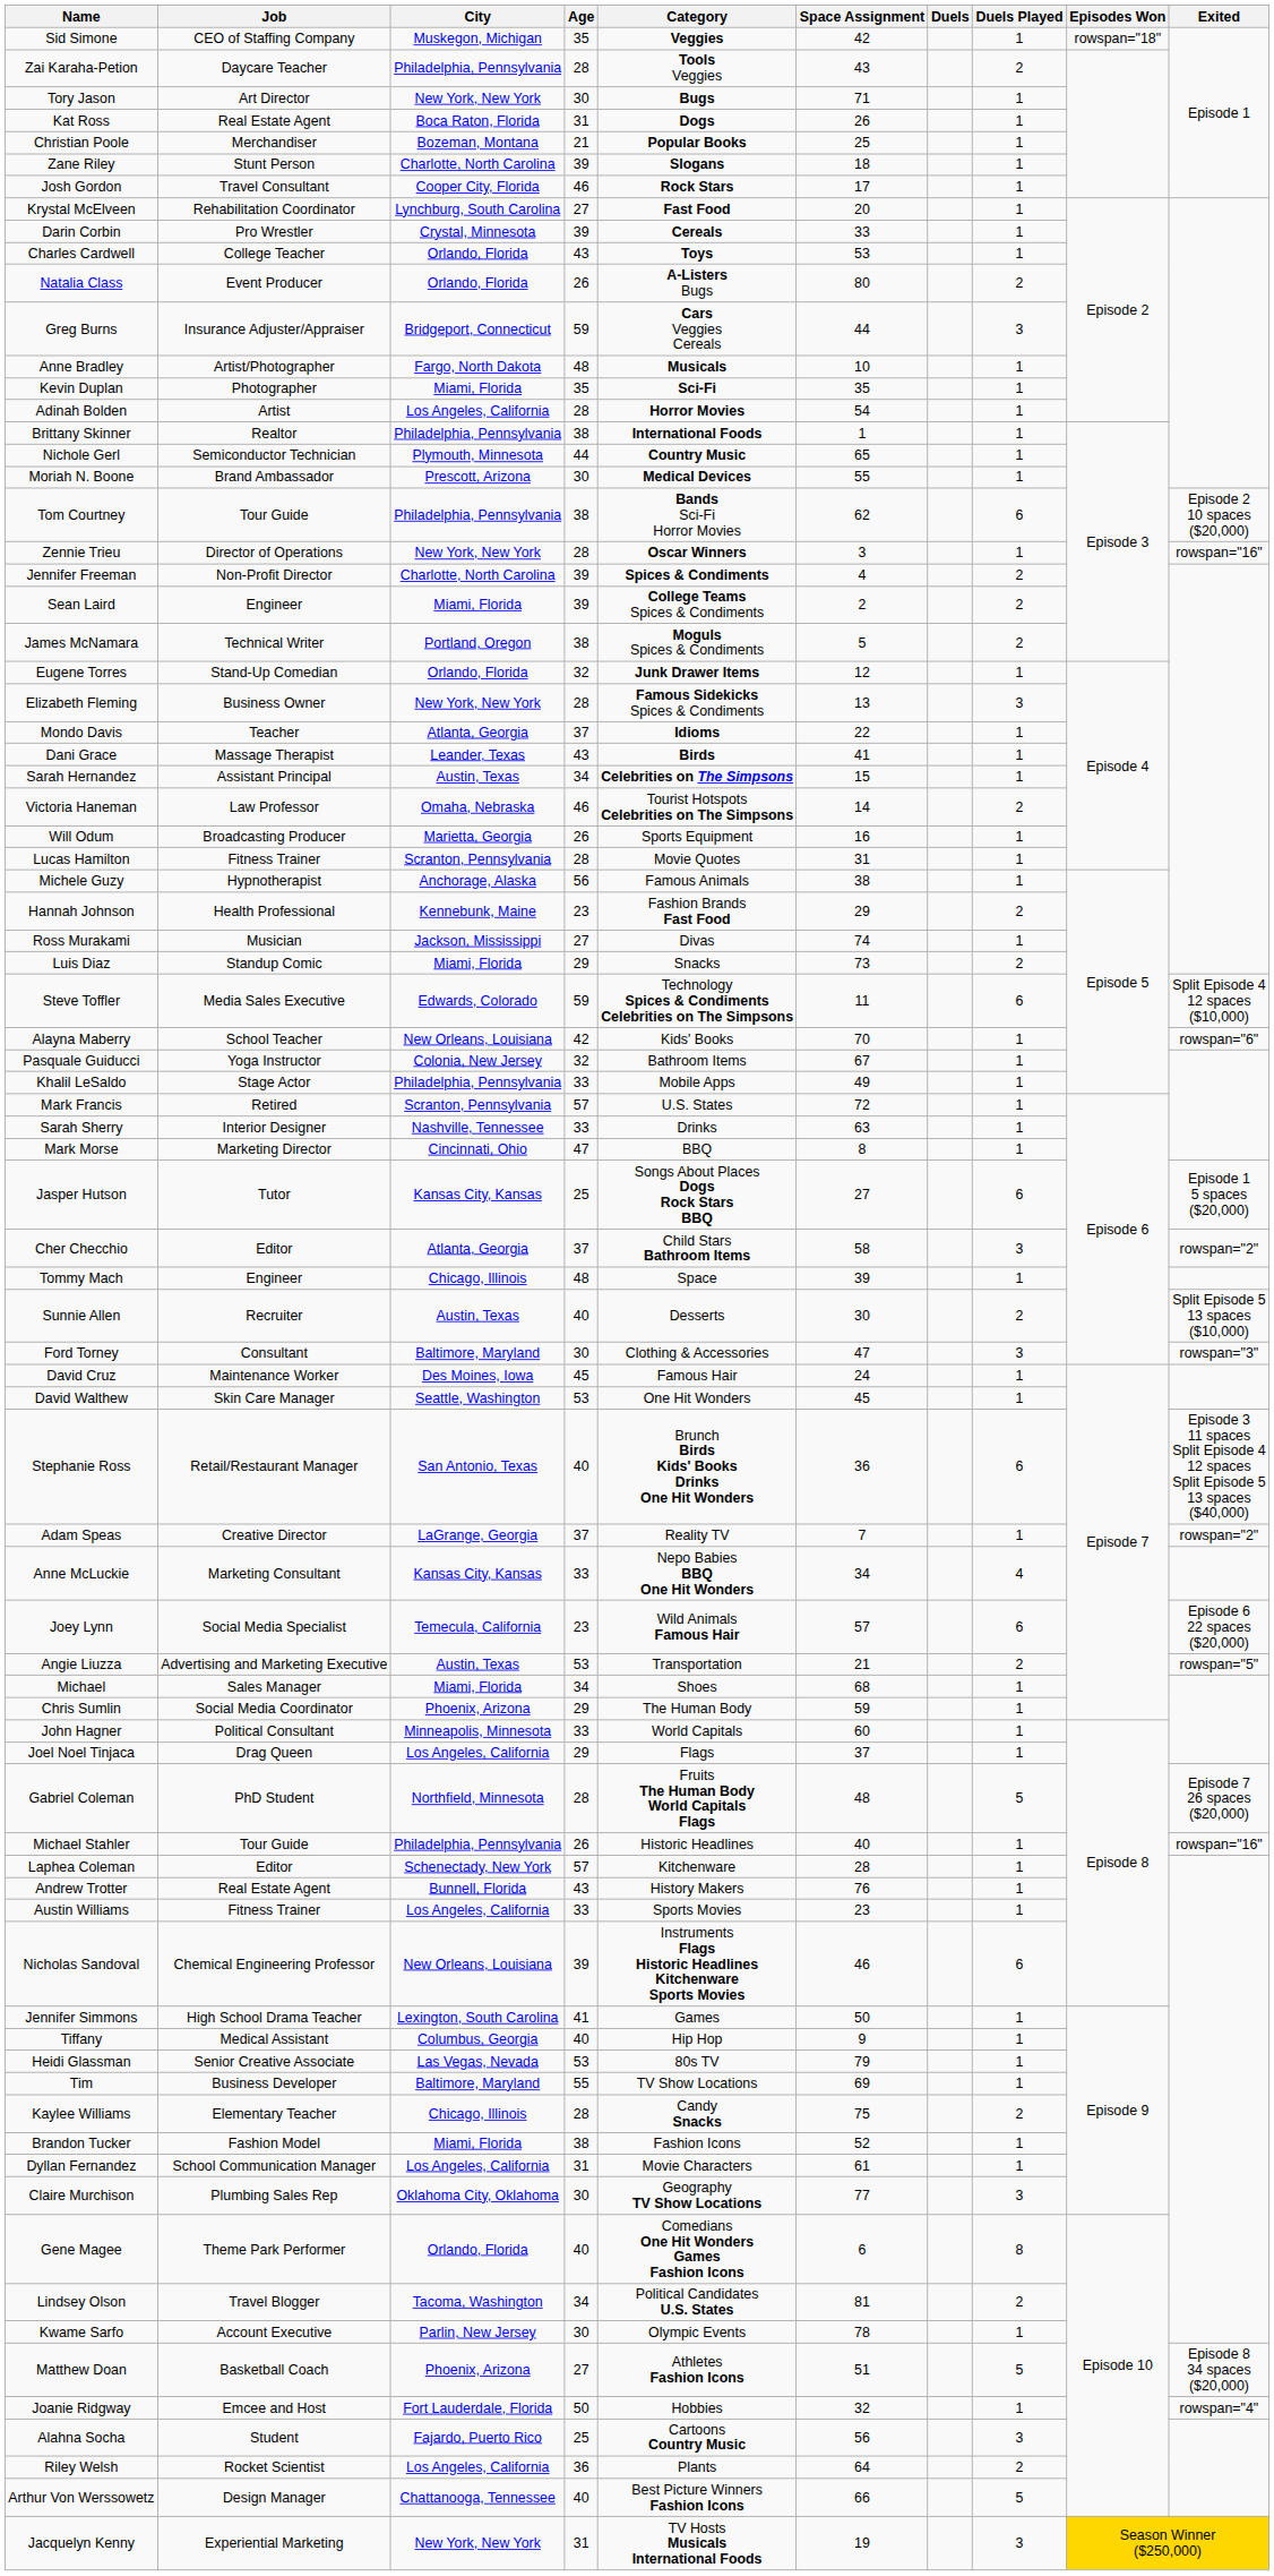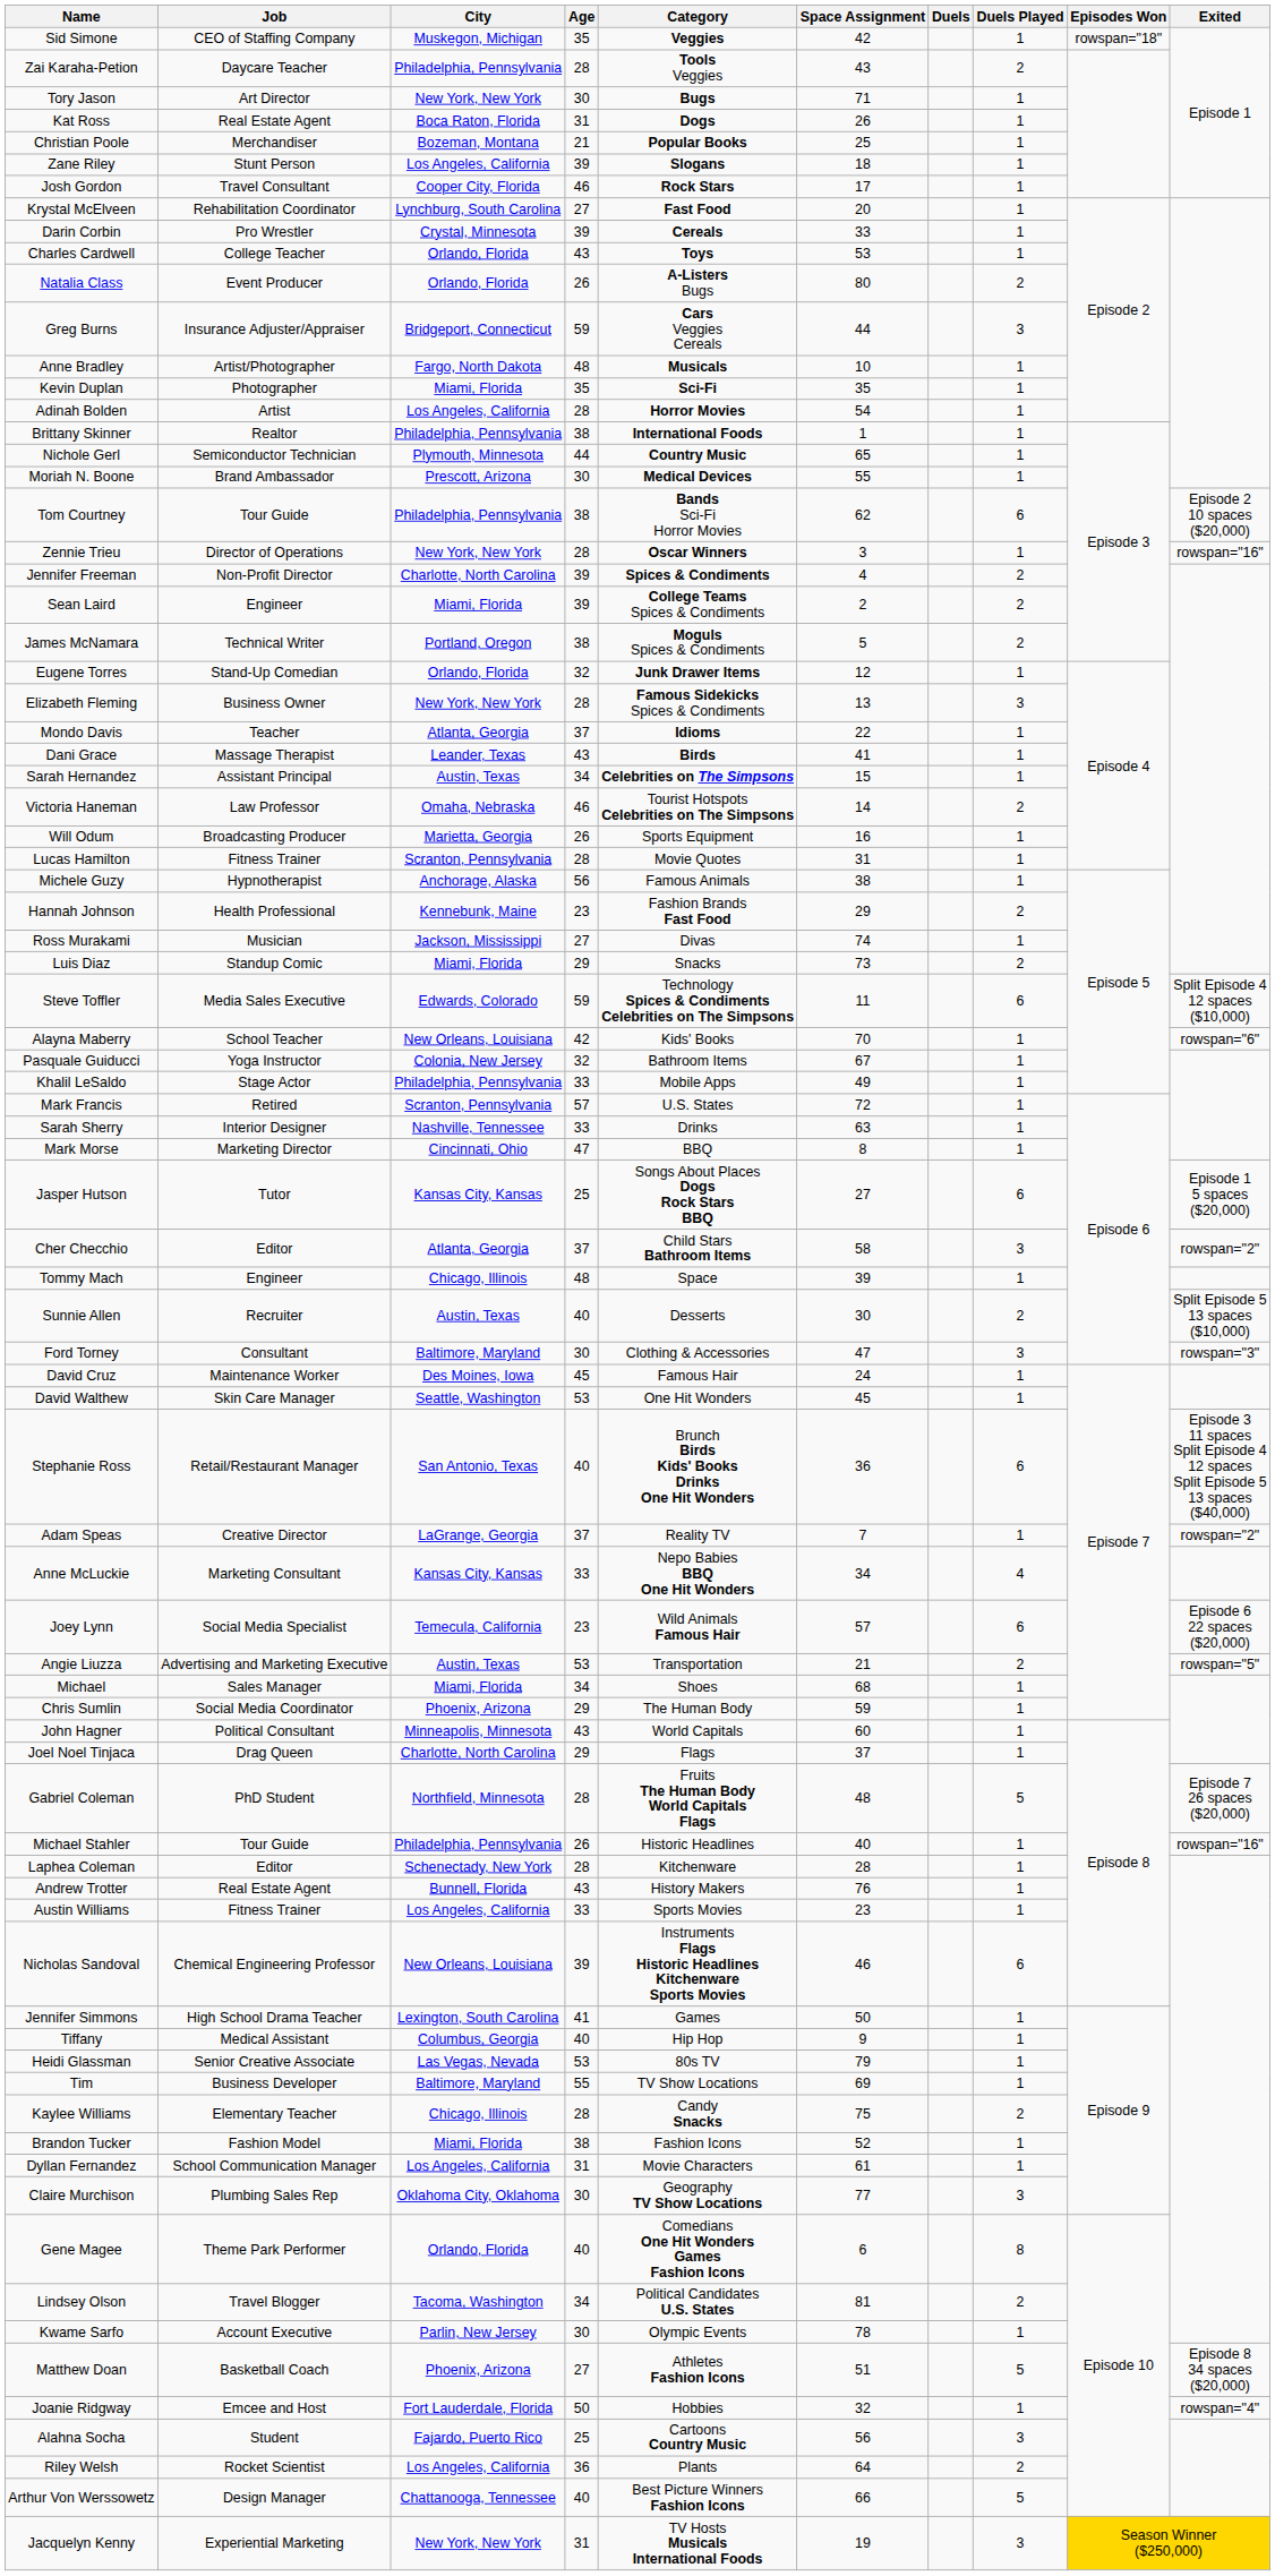Zane Riley | City: Charlotte, North Carolina -> Los Angeles, California
John Hagner | Age: 33 -> 43
Joel Noel Tinjaca | City: Los Angeles, California -> Charlotte, North Carolina
Laphea Coleman | Age: 57 -> 28
